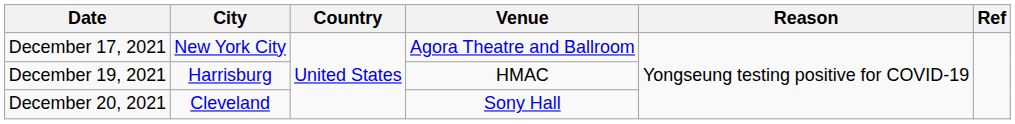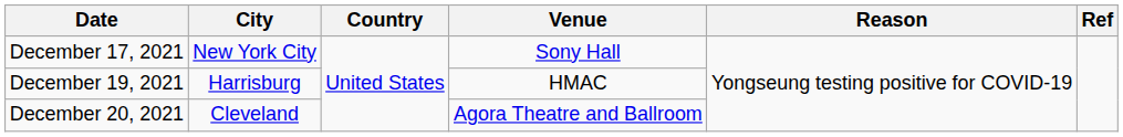December 17, 2021 | Venue: Agora Theatre and Ballroom -> Sony Hall
December 20, 2021 | Venue: Sony Hall -> Agora Theatre and Ballroom
